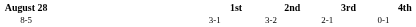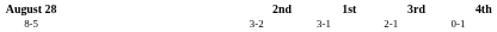columns swapped: 1st <-> 2nd
